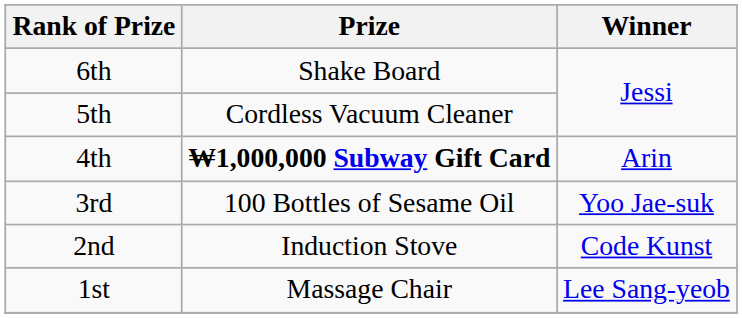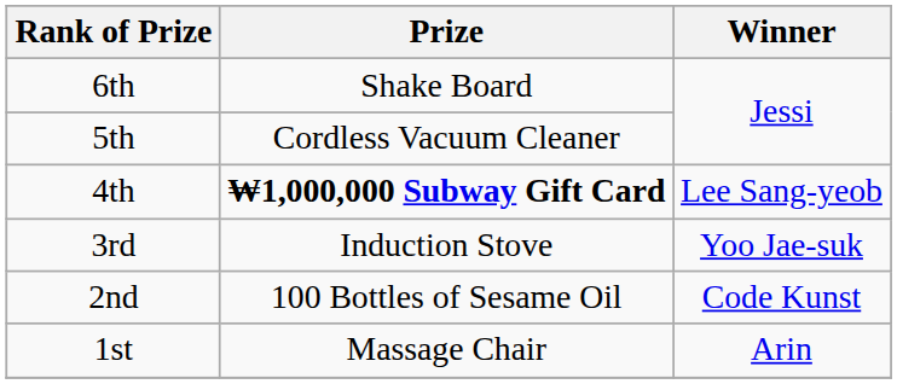4th | Winner: Arin -> Lee Sang-yeob
3rd | Prize: 100 Bottles of Sesame Oil -> Induction Stove
2nd | Prize: Induction Stove -> 100 Bottles of Sesame Oil
1st | Winner: Lee Sang-yeob -> Arin
